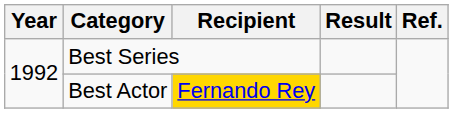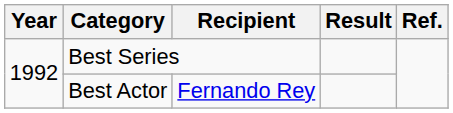Best Actor | Recipient: gold background -> no background
